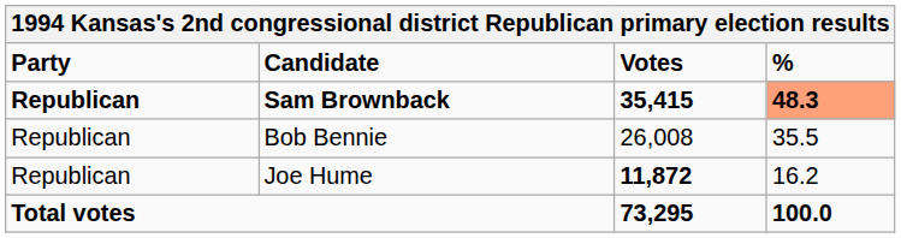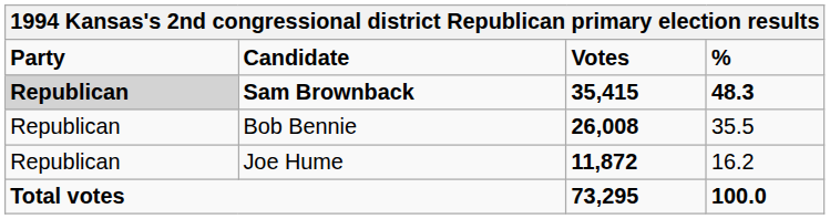Sam Brownback | Party: no background -> lightgrey background
Sam Brownback | %: lightsalmon background -> no background
Bob Bennie | Votes: normal -> bold
